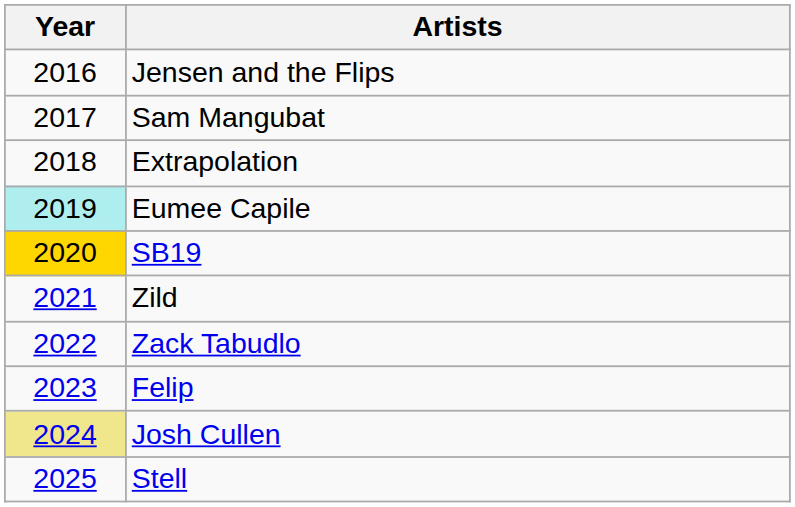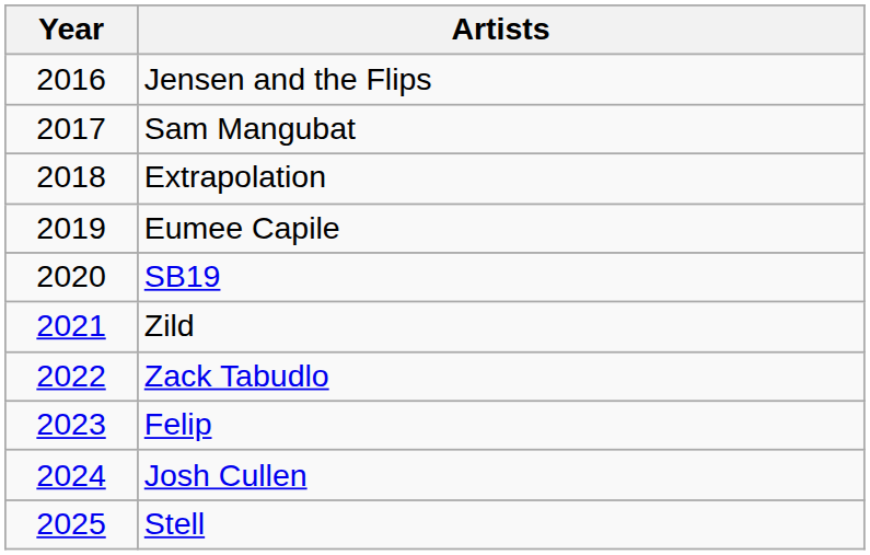Eumee Capile | Year: paleturquoise background -> no background
SB19 | Year: gold background -> no background
Josh Cullen | Year: khaki background -> no background
